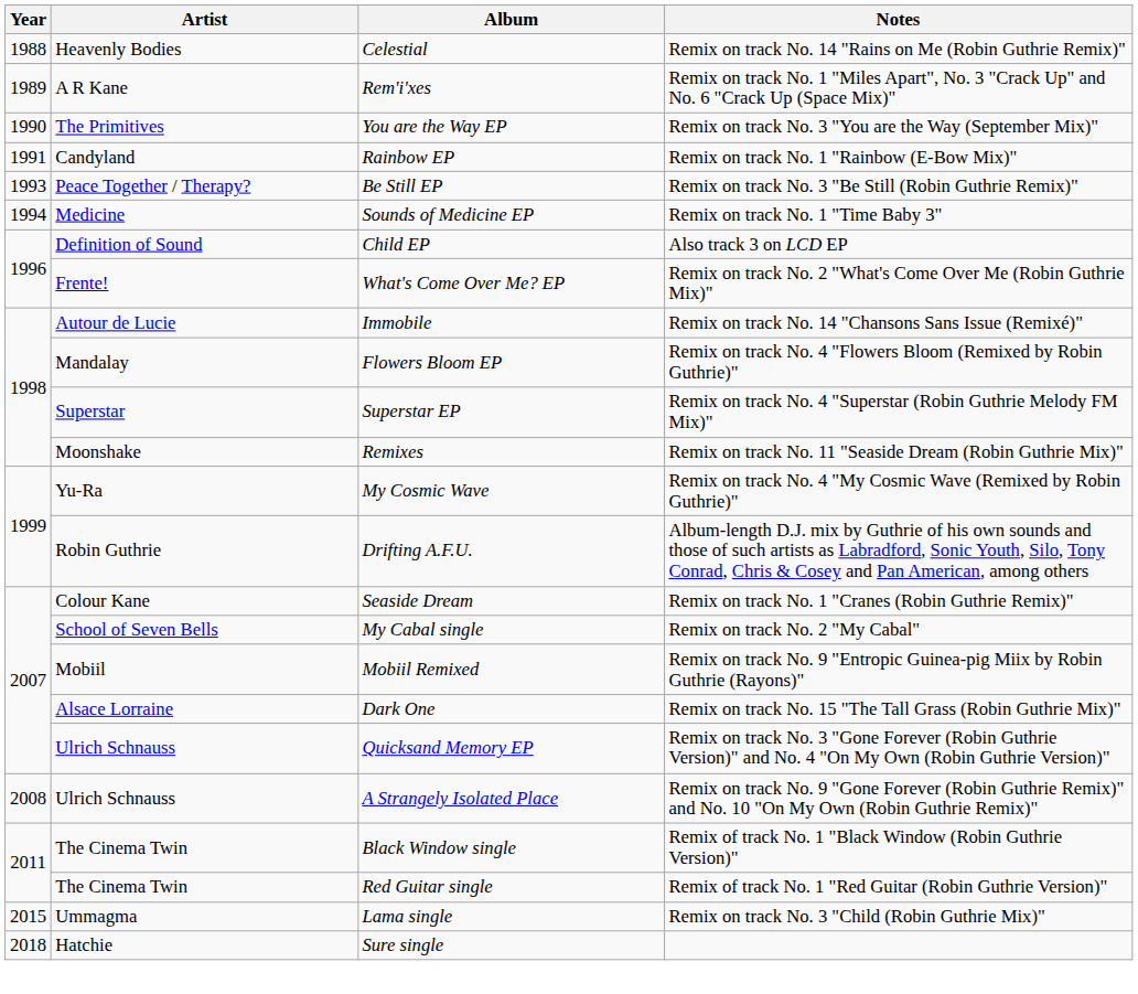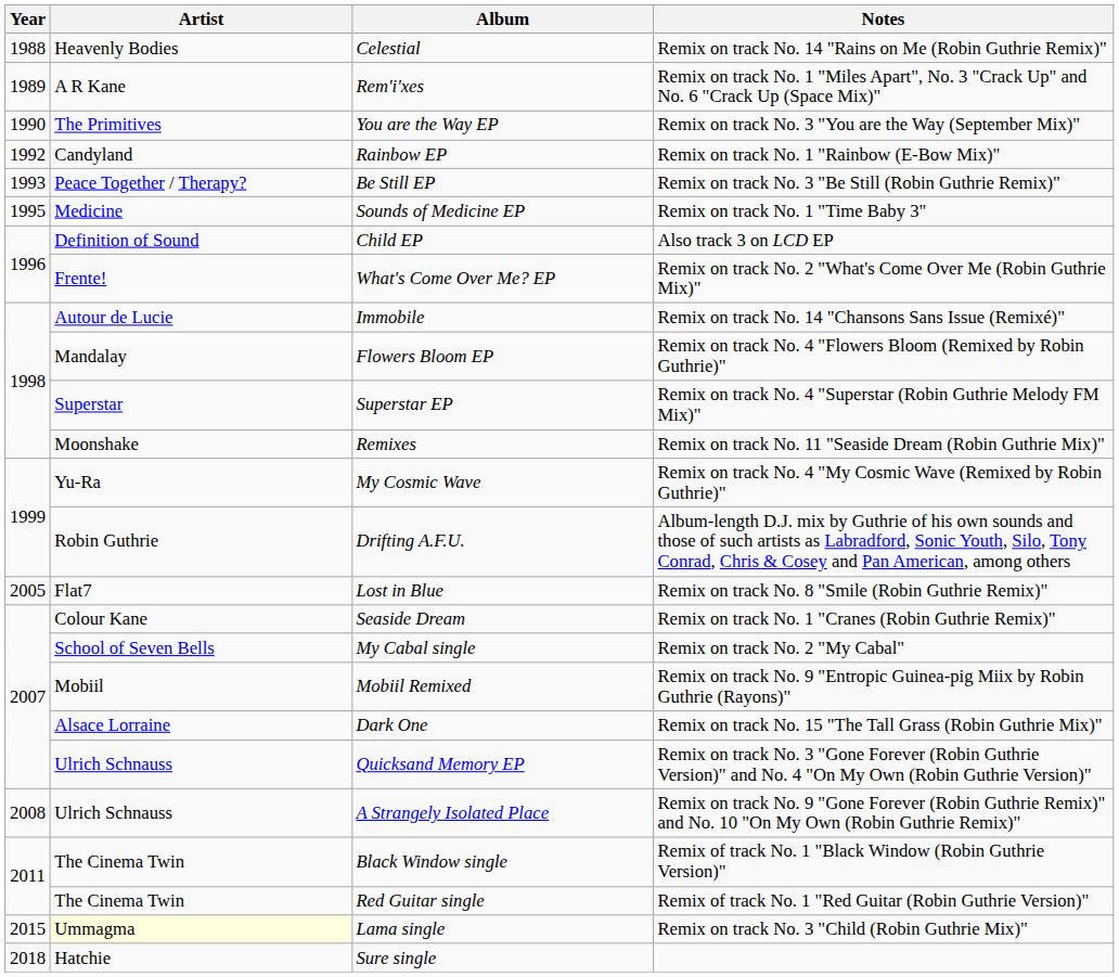Rainbow EP | Year: 1991 -> 1992
Sounds of Medicine EP | Year: 1994 -> 1995
+ row: 2005 | Flat7 | Lost in Blue | Remix on track No. 8 "Smile (Robin Guthrie Remix)"
Lama single | Artist: no background -> lightyellow background
